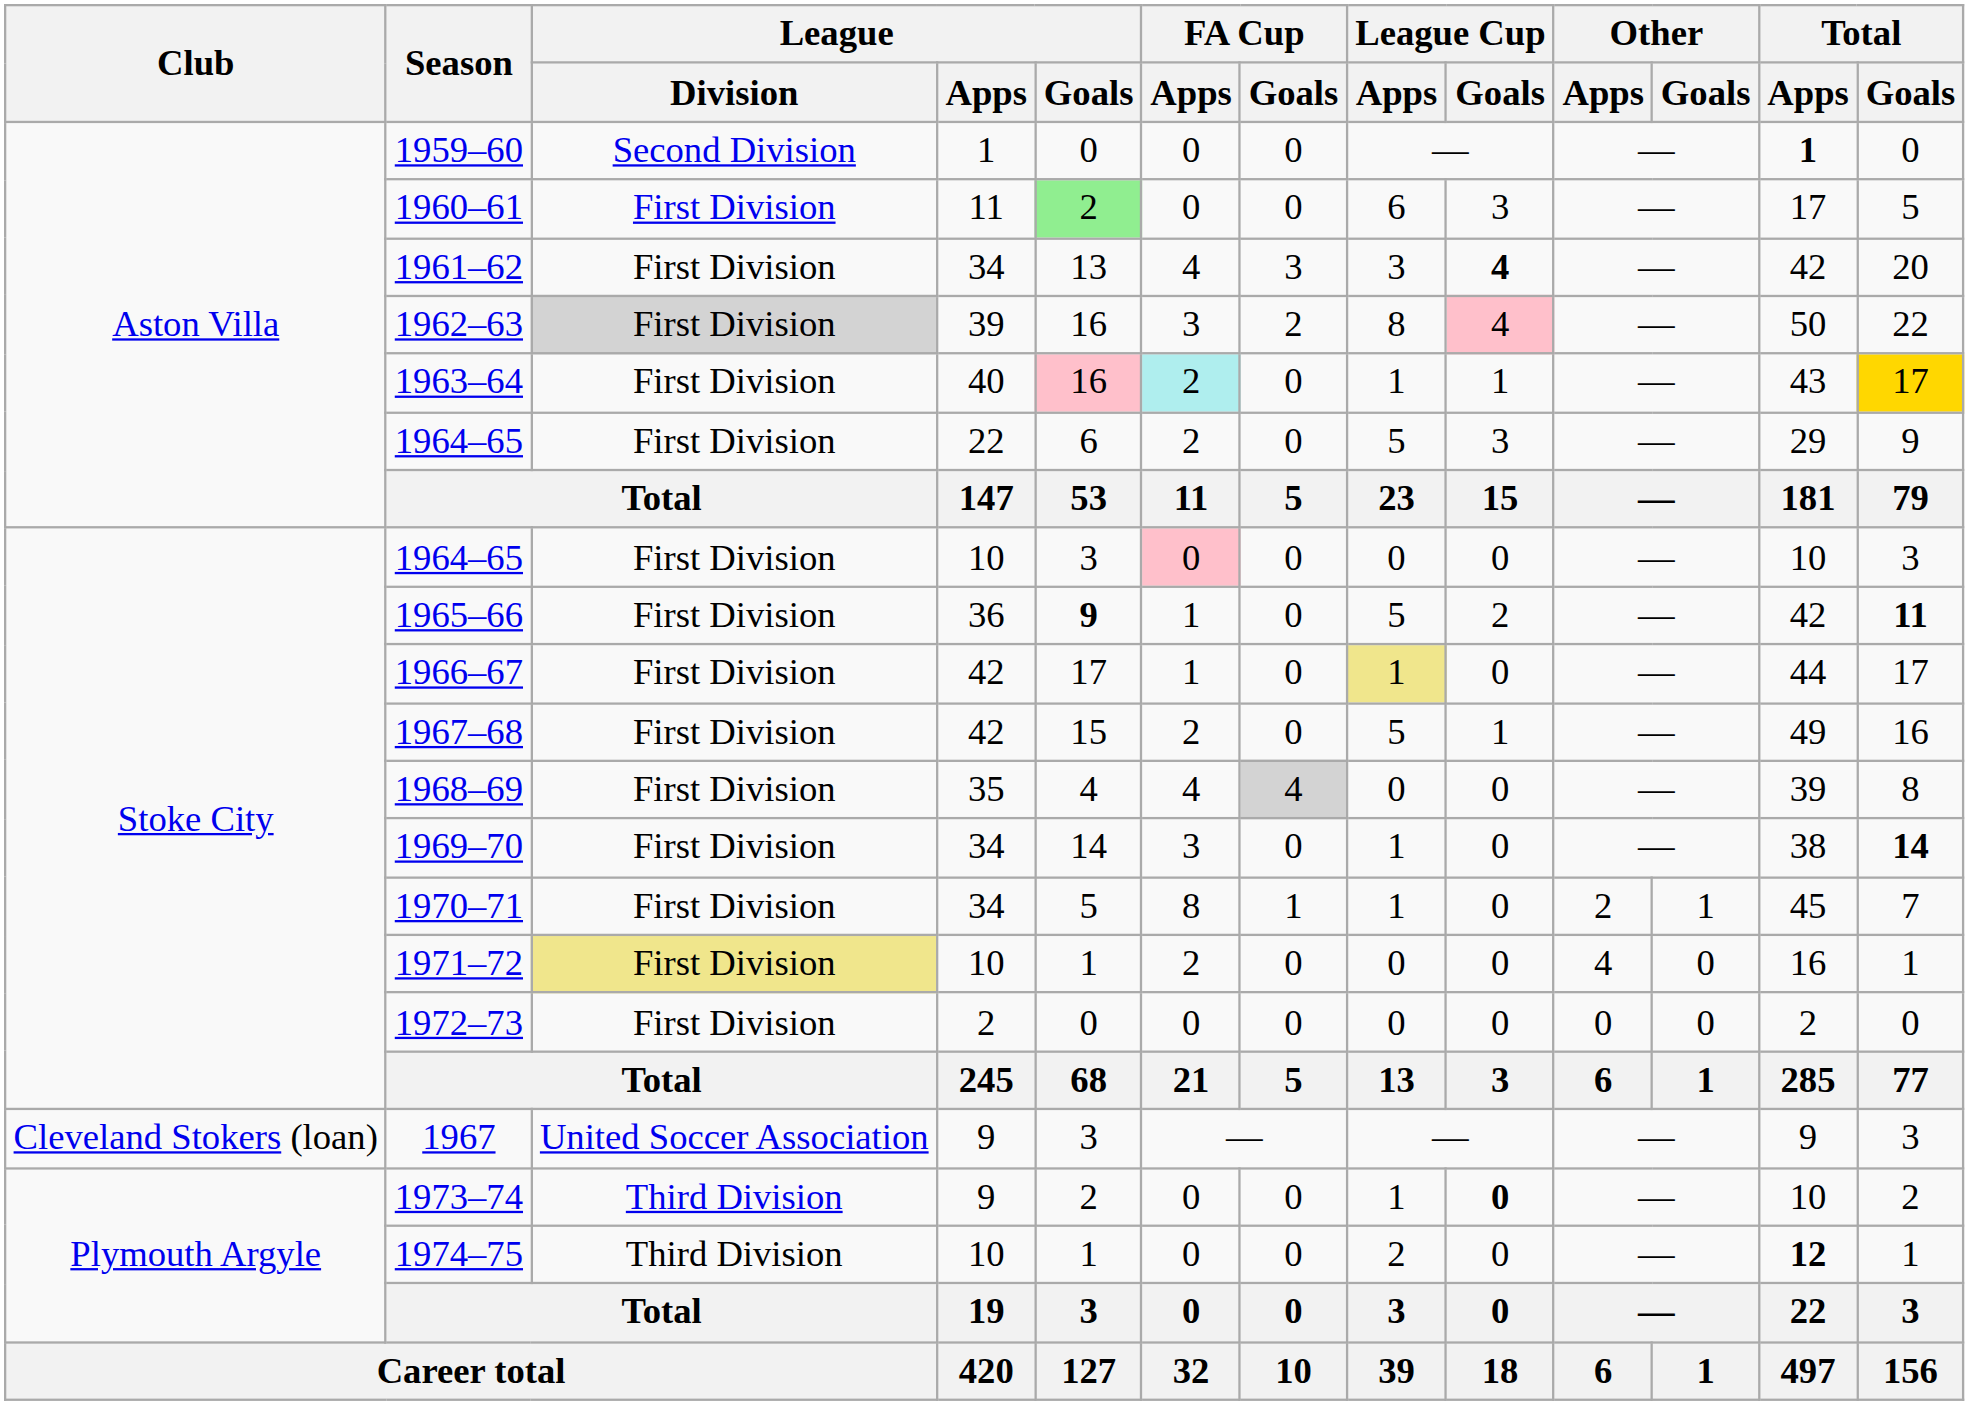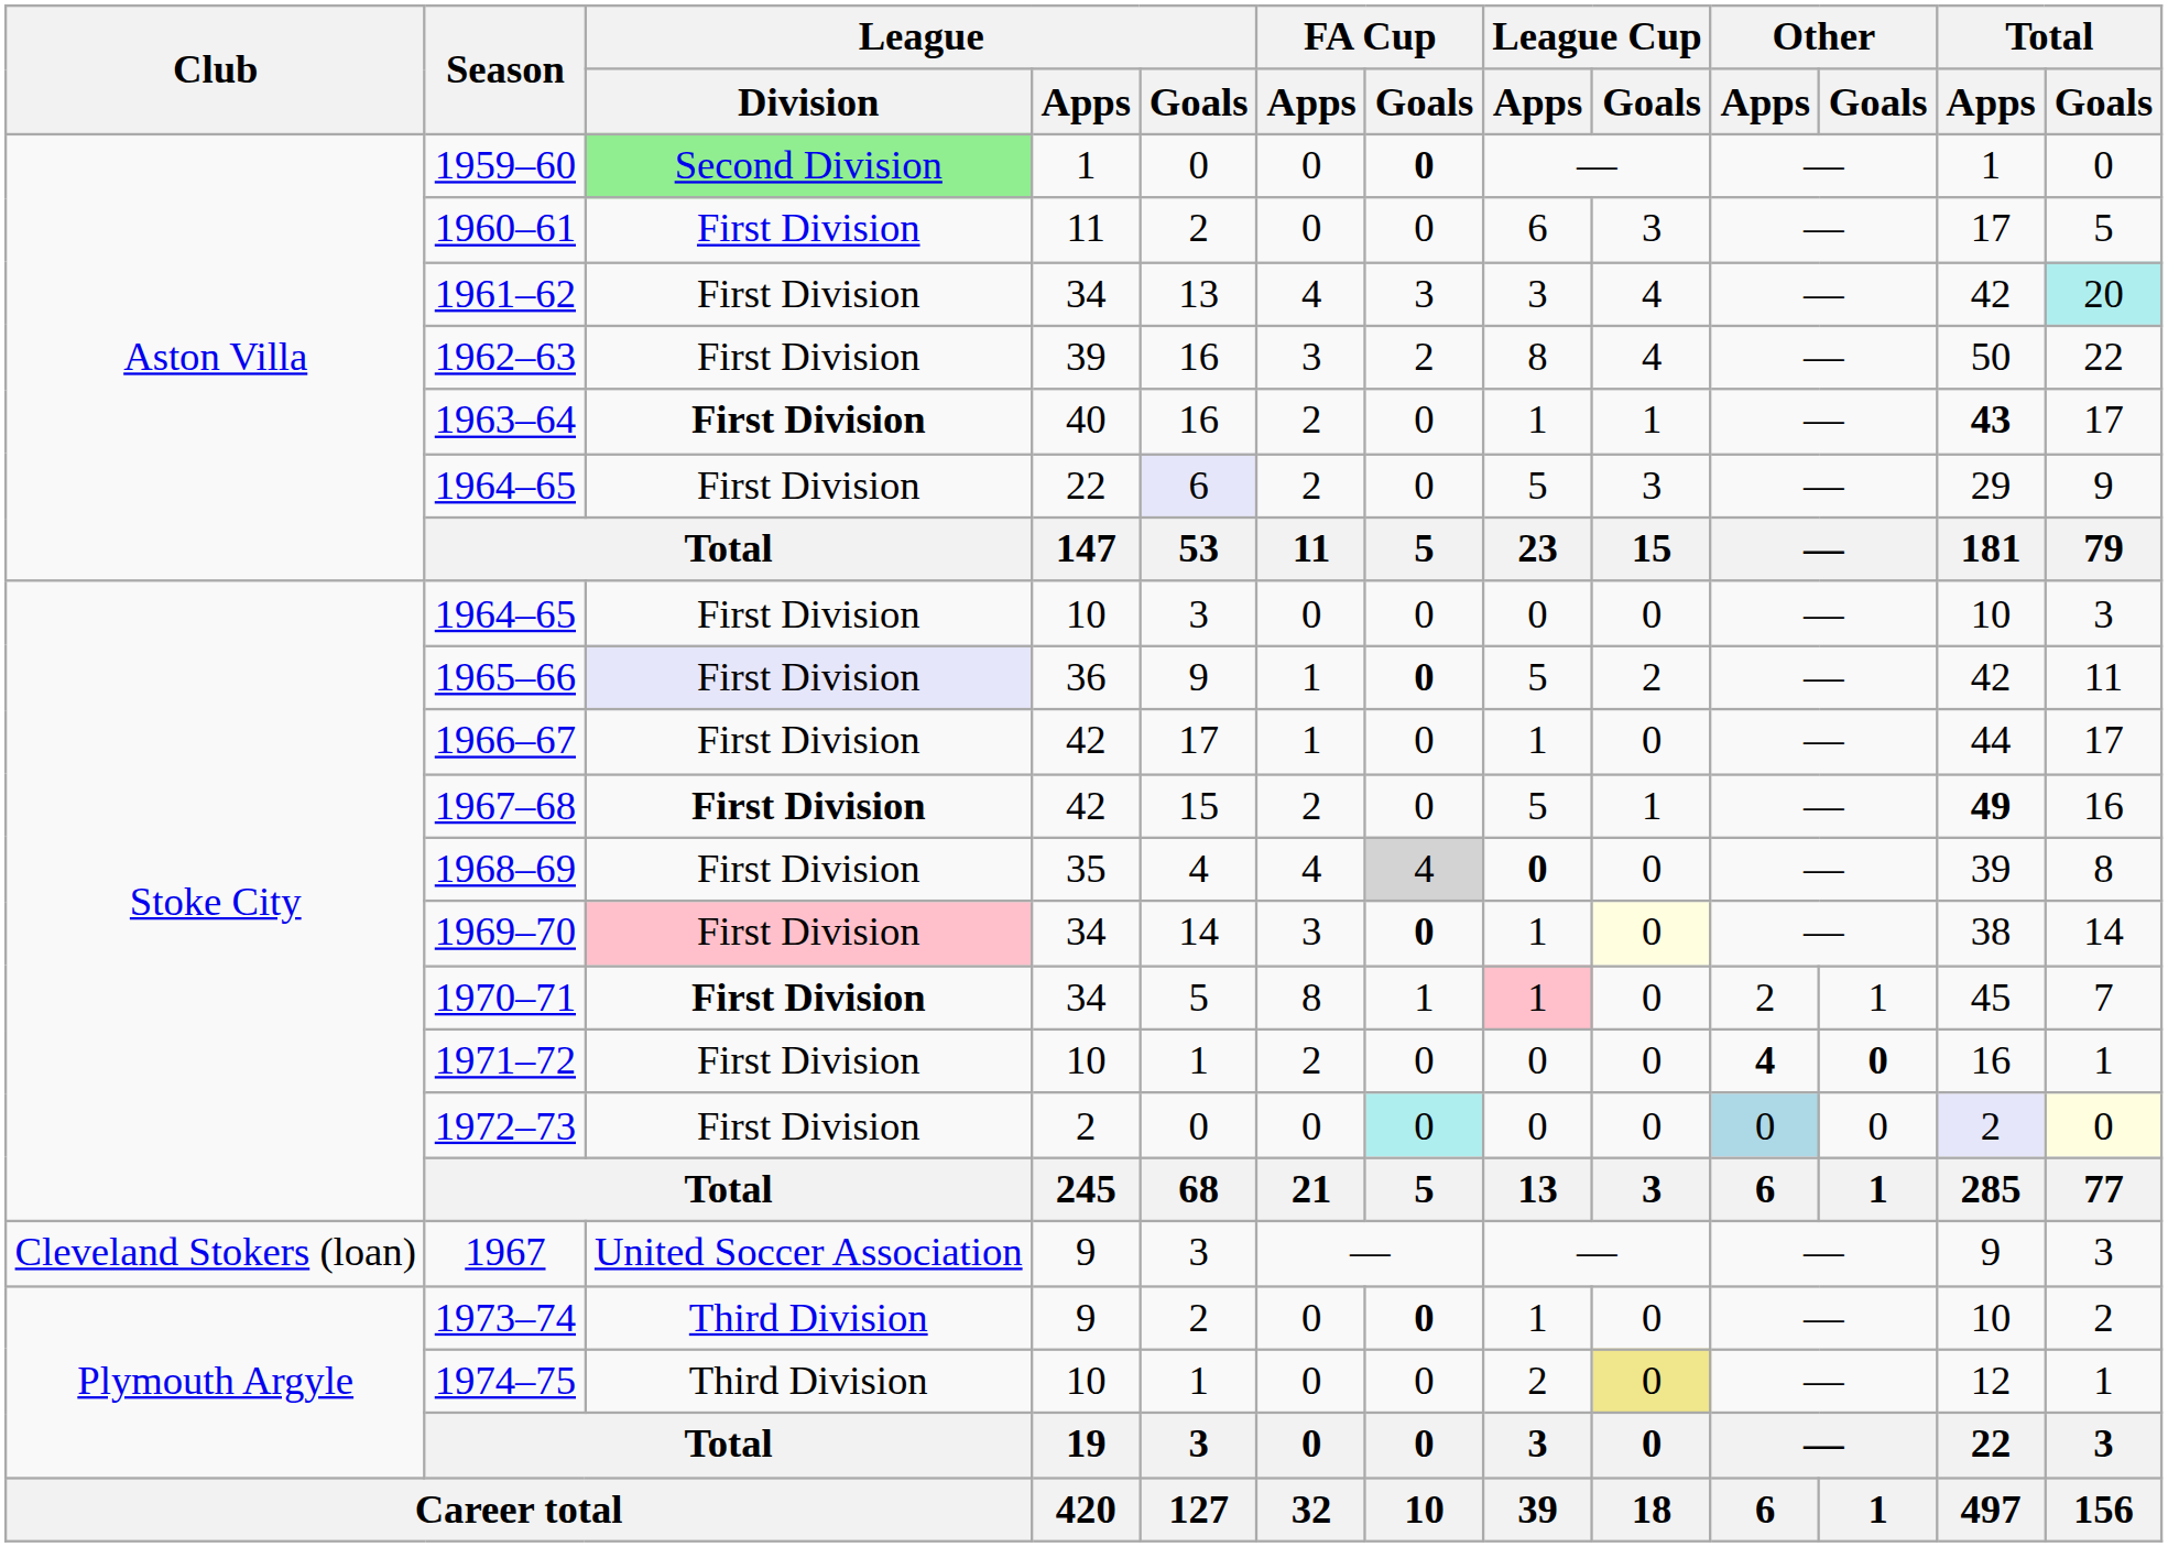1959–60 | League / Division: no background -> lightgreen background
1959–60 | FA Cup / Goals: normal -> bold
1959–60 | Total / Apps: bold -> normal
1960–61 | League / Goals: lightgreen background -> no background
1961–62 | League Cup / Goals: bold -> normal
1961–62 | Total / Goals: no background -> paleturquoise background
1962–63 | League / Division: lightgrey background -> no background
1962–63 | League Cup / Goals: pink background -> no background
1963–64 | League / Division: normal -> bold
1963–64 | League / Goals: pink background -> no background
1963–64 | FA Cup / Apps: paleturquoise background -> no background
1963–64 | Total / Apps: normal -> bold
1963–64 | Total / Goals: gold background -> no background
1964–65 / 22 | League / Goals: no background -> lavender background
1964–65 / 10 | FA Cup / Apps: pink background -> no background
1965–66 | League / Division: no background -> lavender background
1965–66 | League / Goals: bold -> normal
1965–66 | FA Cup / Goals: normal -> bold
1965–66 | Total / Goals: bold -> normal
1966–67 | League Cup / Apps: khaki background -> no background
1967–68 | League / Division: normal -> bold
1967–68 | Total / Apps: normal -> bold
1968–69 | League Cup / Apps: normal -> bold
1969–70 | League / Division: no background -> pink background
1969–70 | FA Cup / Goals: normal -> bold
1969–70 | League Cup / Goals: no background -> lightyellow background
1969–70 | Total / Goals: bold -> normal
1970–71 | League / Division: normal -> bold
1970–71 | League Cup / Apps: no background -> pink background
1971–72 | League / Division: khaki background -> no background
1971–72 | Other / Apps: normal -> bold
1971–72 | Other / Goals: normal -> bold
1972–73 | FA Cup / Goals: no background -> paleturquoise background
1972–73 | Other / Apps: no background -> lightblue background
1972–73 | Total / Apps: no background -> lavender background
1972–73 | Total / Goals: no background -> lightyellow background
1973–74 | FA Cup / Goals: normal -> bold
1973–74 | League Cup / Goals: bold -> normal
1974–75 | League Cup / Goals: no background -> khaki background
1974–75 | Total / Apps: bold -> normal
